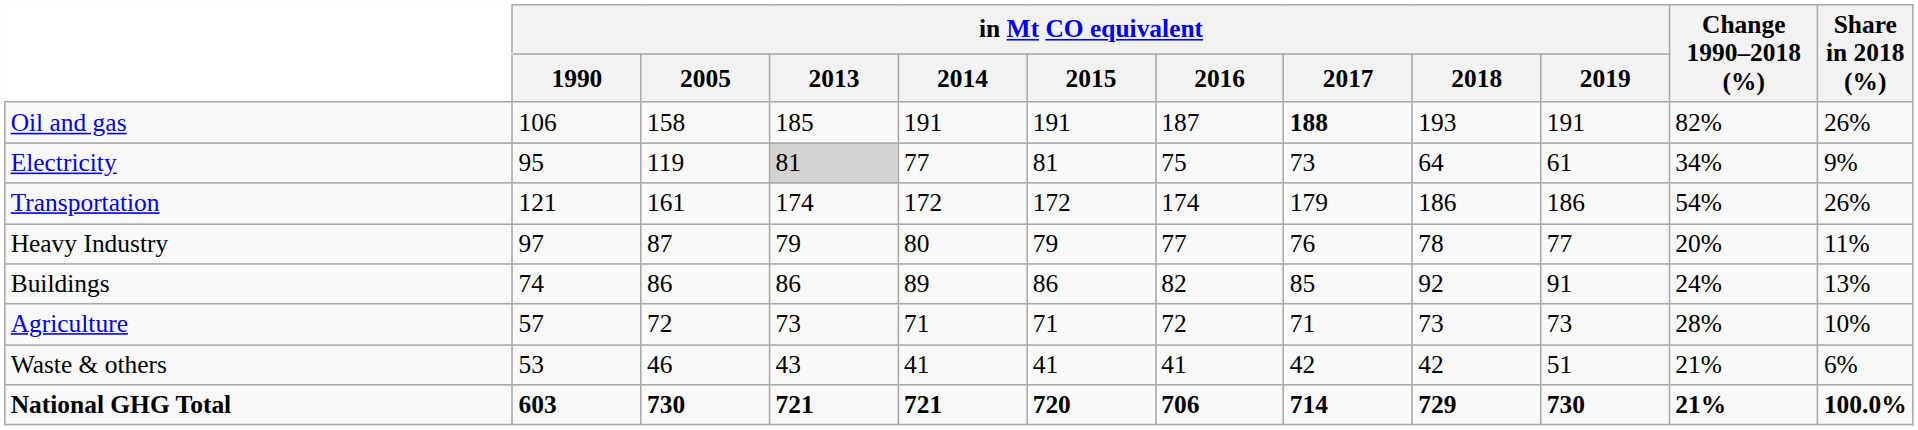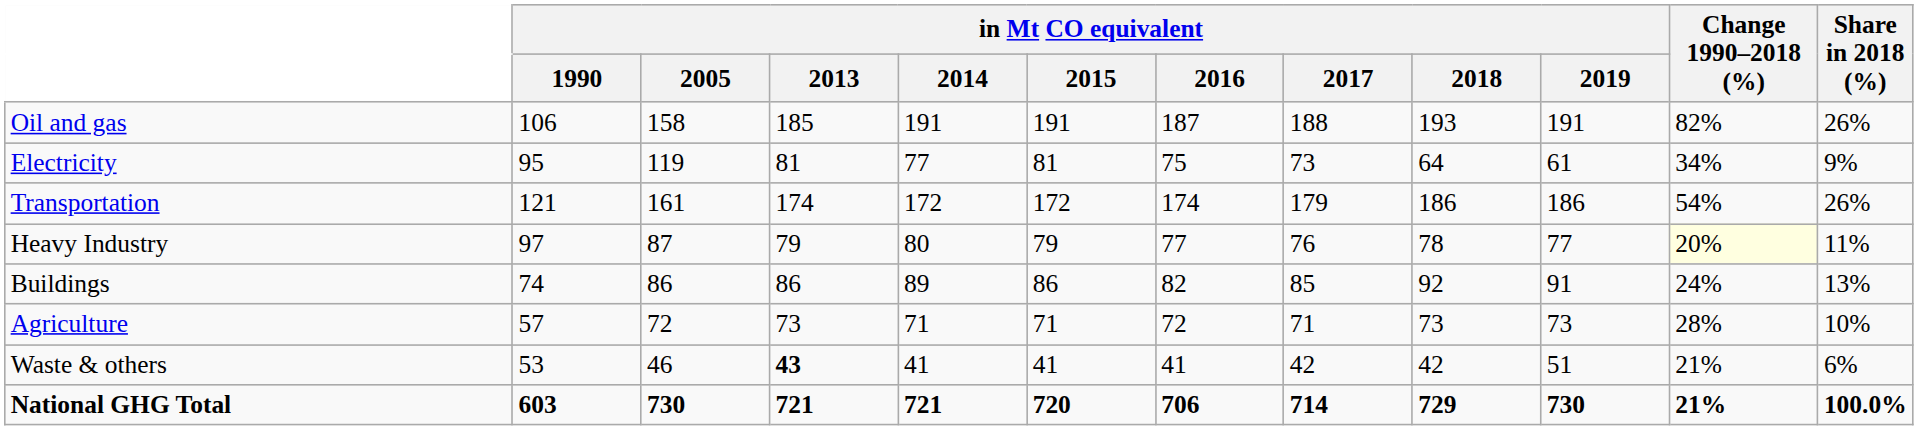Oil and gas | in Mt CO equivalent / 2017: bold -> normal
Electricity | in Mt CO equivalent / 2013: lightgrey background -> no background
Heavy Industry | Change 1990–2018 (%): no background -> lightyellow background
Waste & others | in Mt CO equivalent / 2013: normal -> bold
